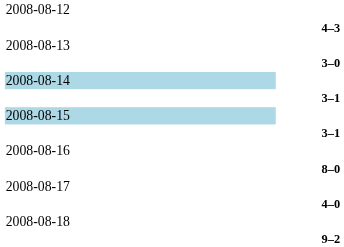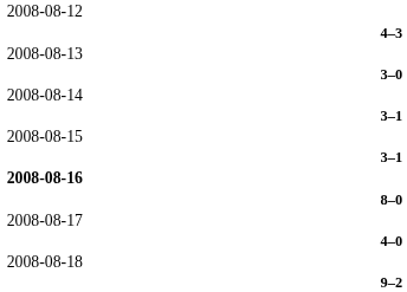2008-08-14 | column 1: lightblue background -> no background
2008-08-15 | column 1: lightblue background -> no background
2008-08-16 | column 1: normal -> bold
